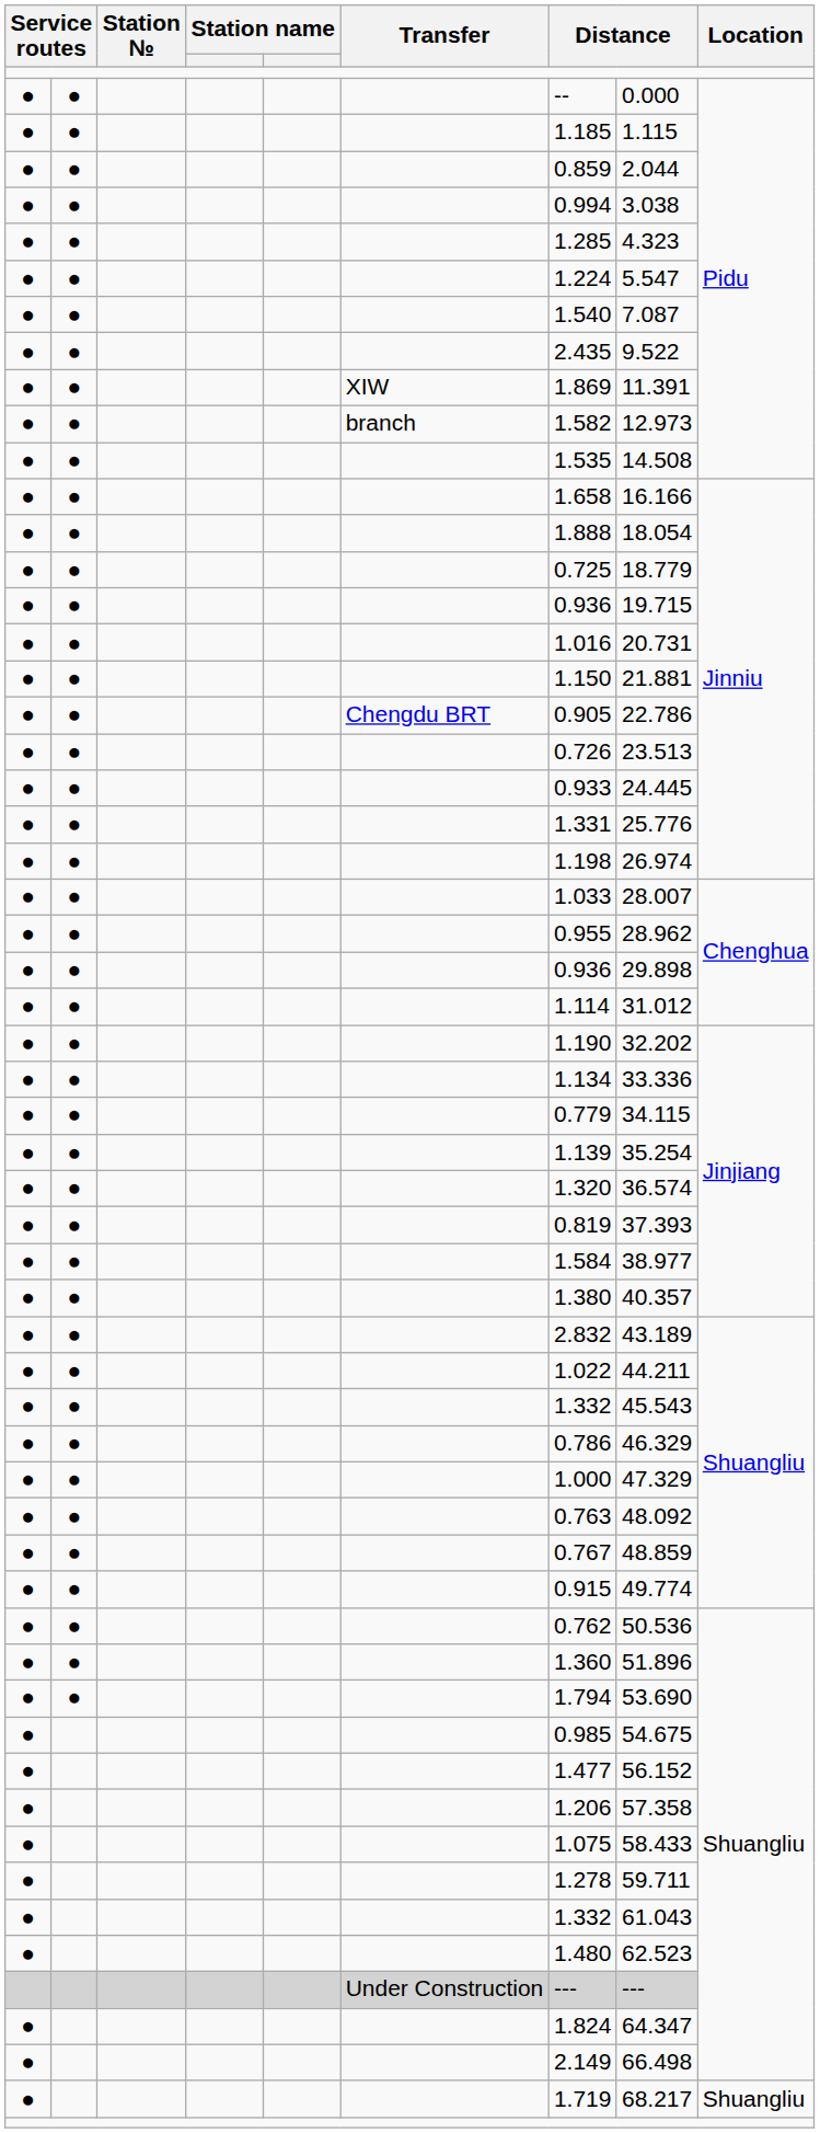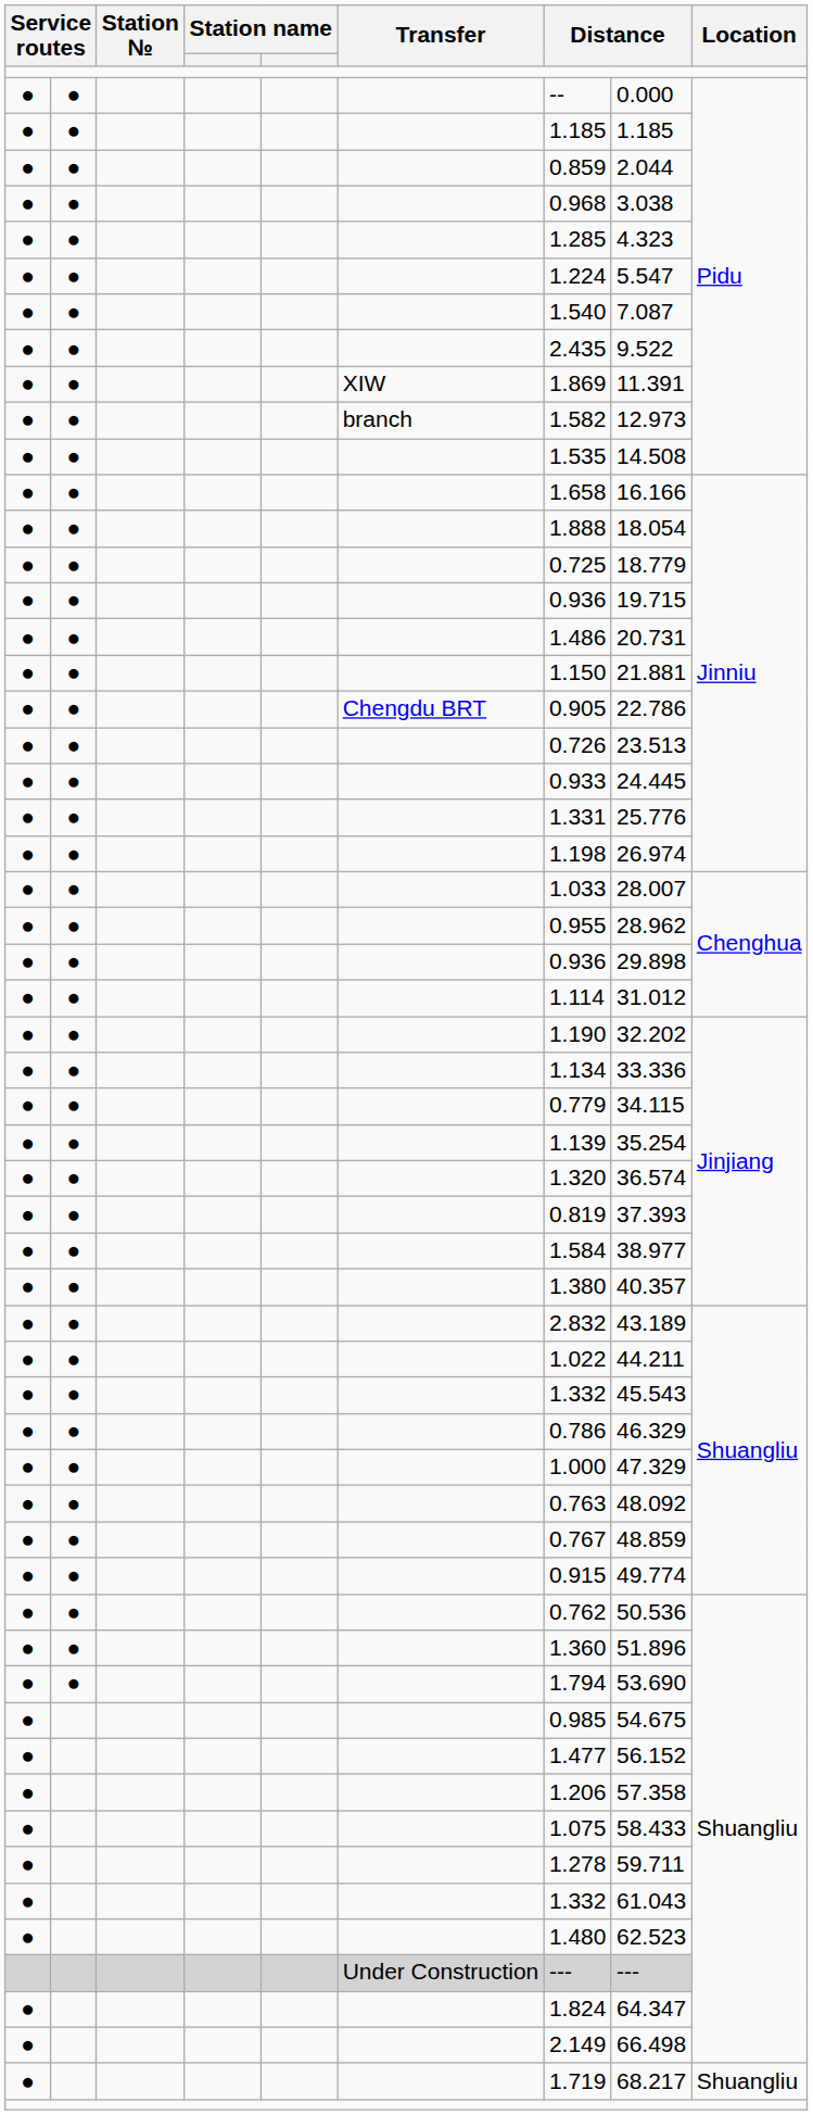row 5 | column 8: 1.115 -> 1.185
row 7 | column 7: 0.994 -> 0.968
row 19 | column 7: 1.016 -> 1.486
